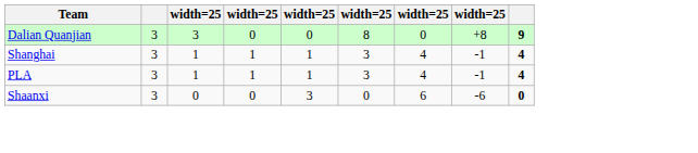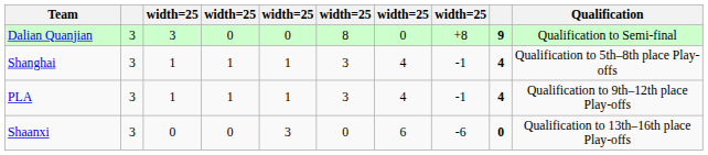+ column: Qualification | Qualification to Semi-final | Qualification to 5th–8th place Play-offs | Qualification to 9th–12th place Play-offs | Qualification to 13th–16th place Play-offs
